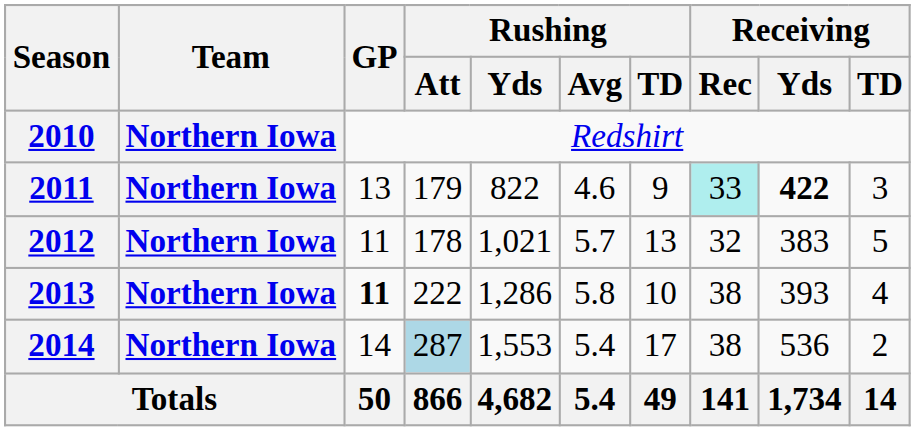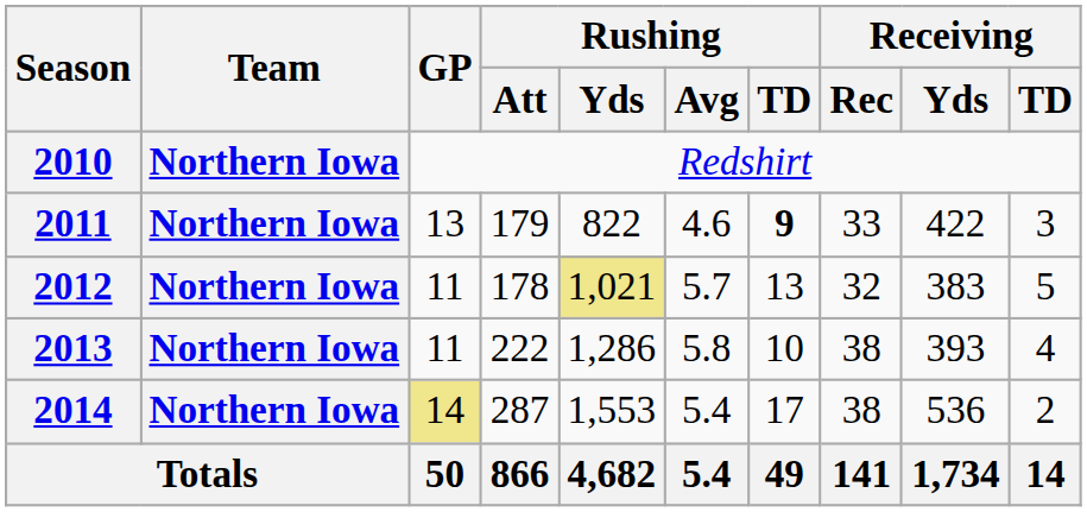2011 | Rushing / TD: normal -> bold
2011 | Receiving / Rec: paleturquoise background -> no background
2011 | Receiving / Yds: bold -> normal
2012 | Rushing / Yds: no background -> khaki background
2013 | GP: bold -> normal
2014 | GP: no background -> khaki background
2014 | Rushing / Att: lightblue background -> no background
